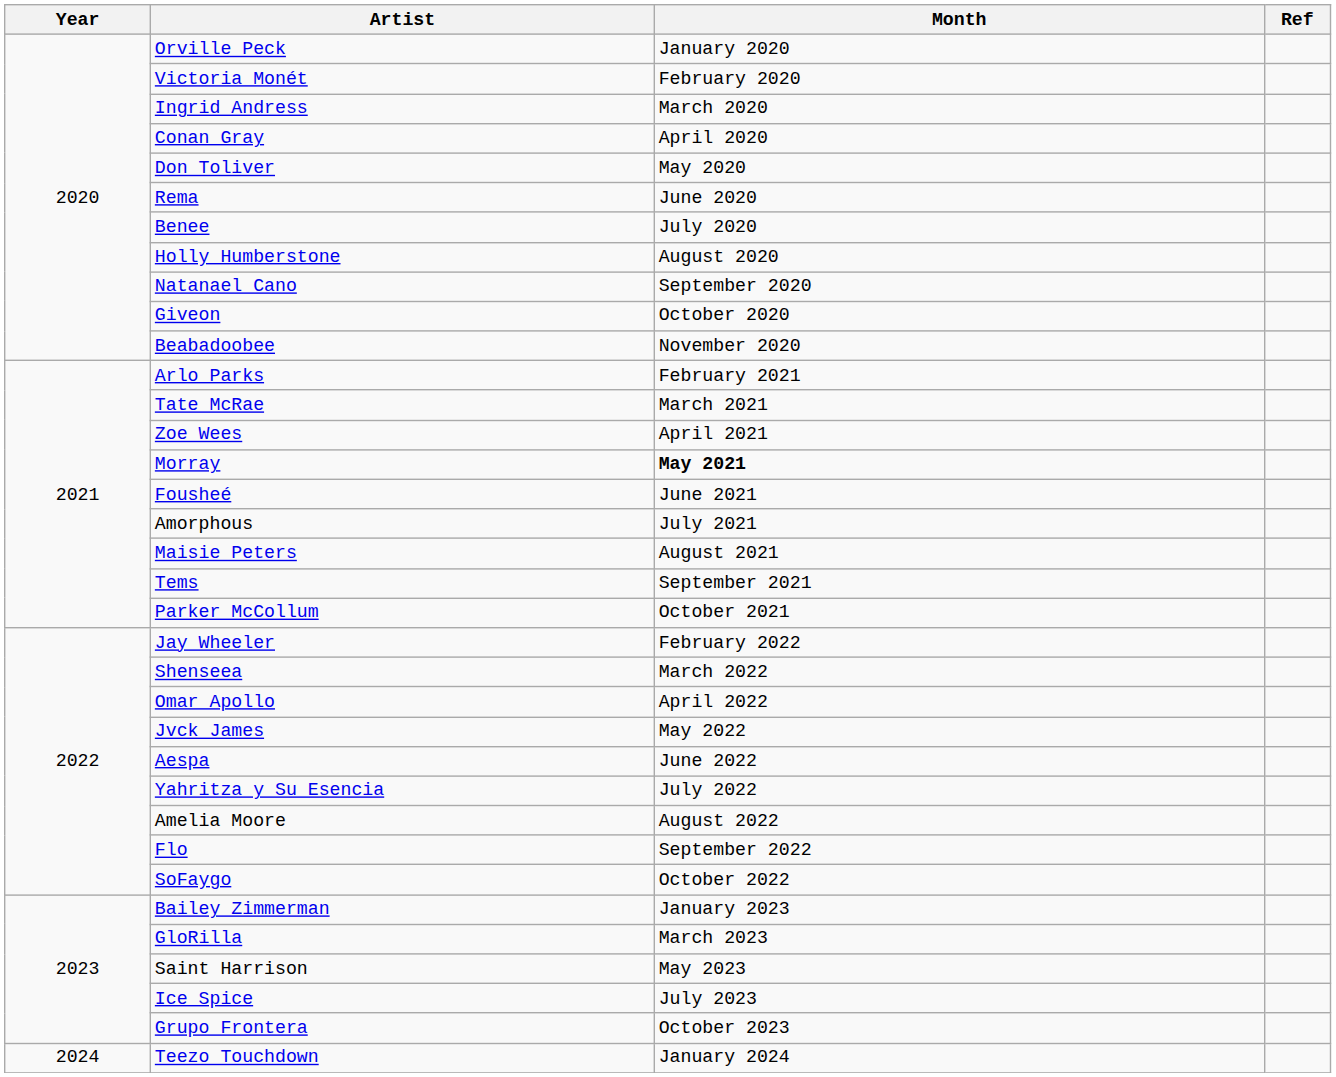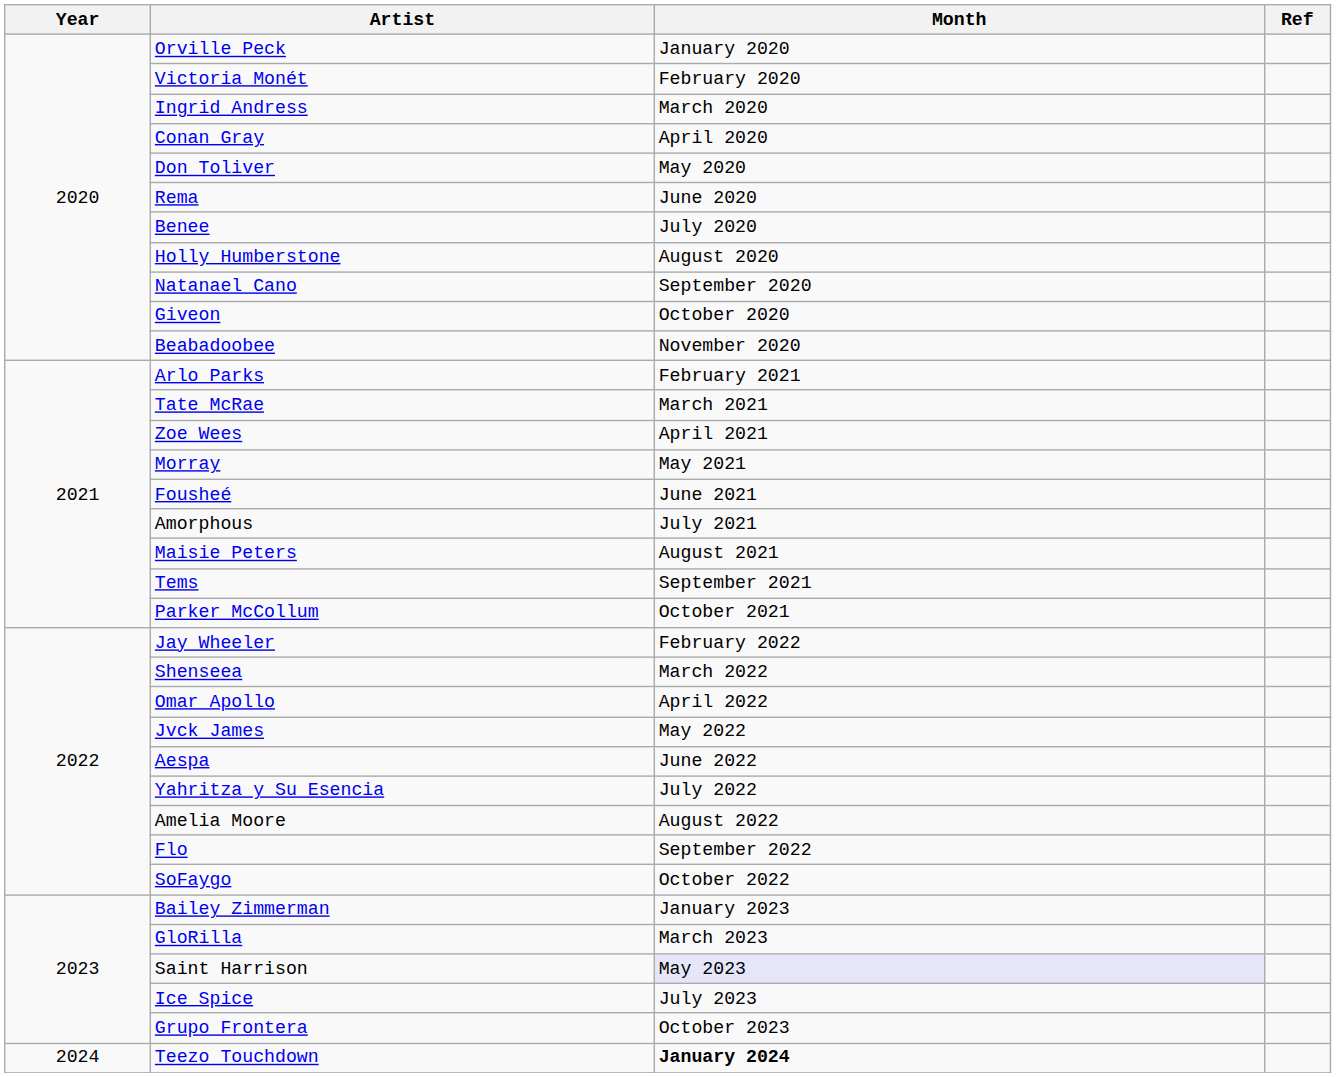Morray | Month: bold -> normal
Saint Harrison | Month: no background -> lavender background
Teezo Touchdown | Month: normal -> bold
